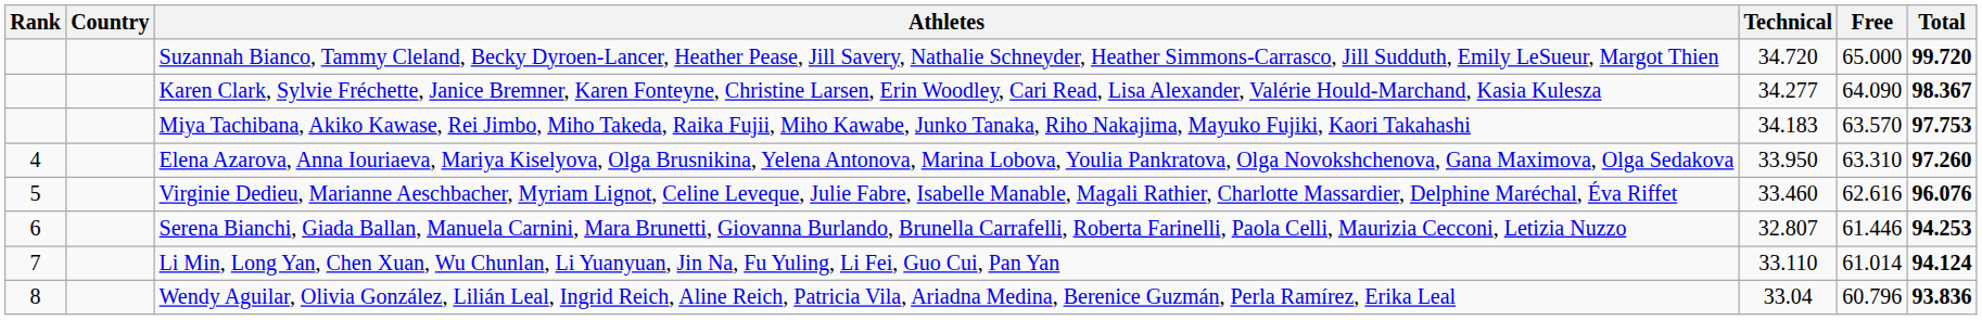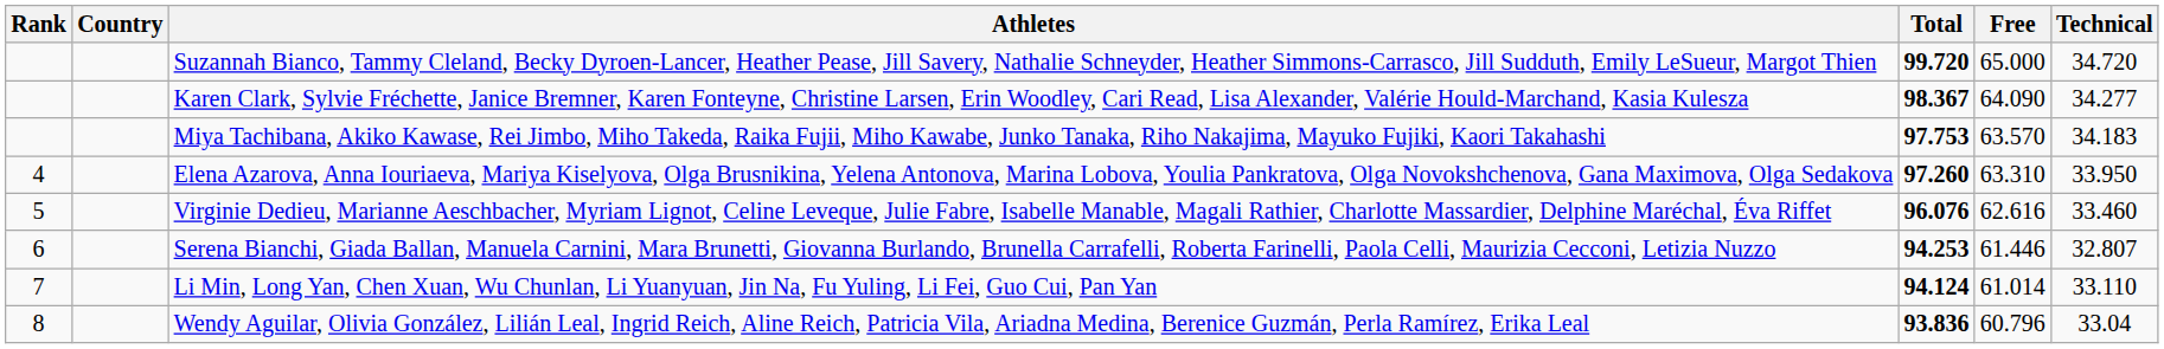columns swapped: Technical <-> Total
